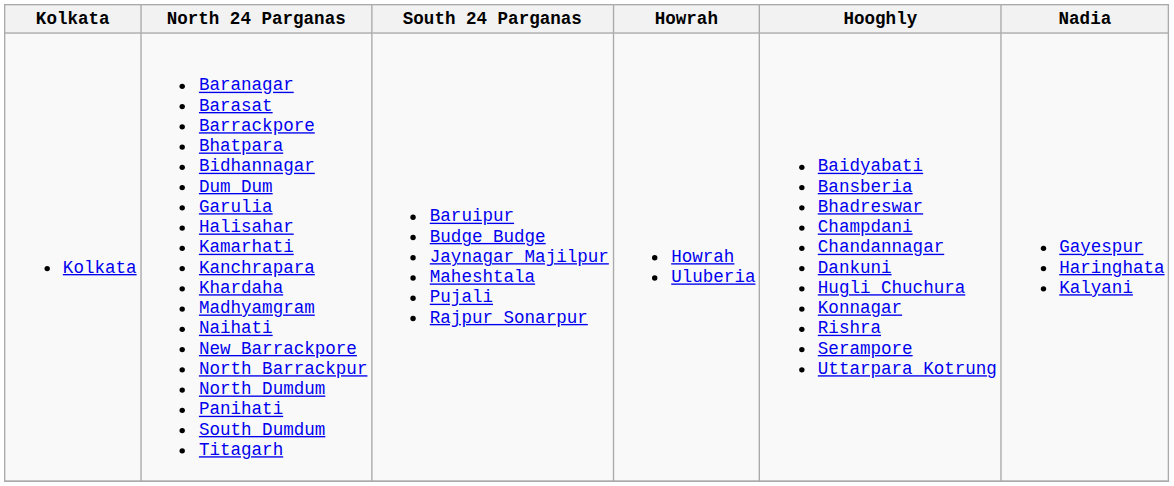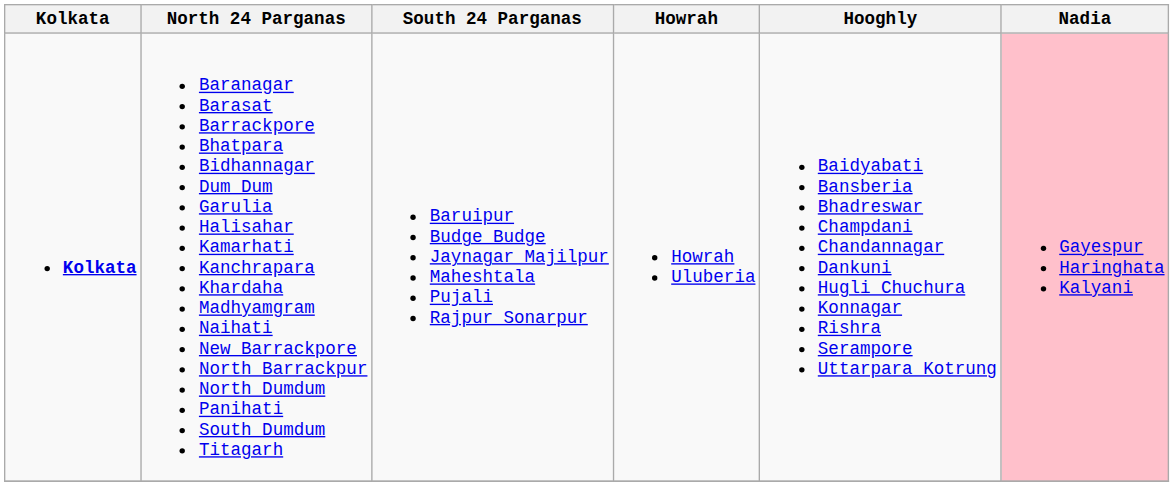row 2 | Kolkata: normal -> bold
row 2 | Nadia: no background -> pink background
